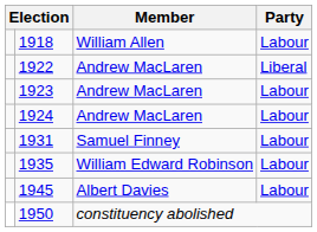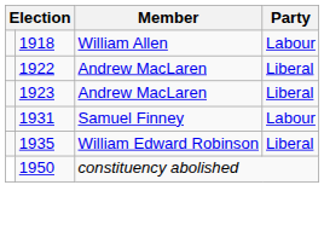1923 | Party: Labour -> Liberal
- row: 1924 | Andrew MacLaren | Labour
1935 | Party: Labour -> Liberal
- row: 1945 | Albert Davies | Labour
